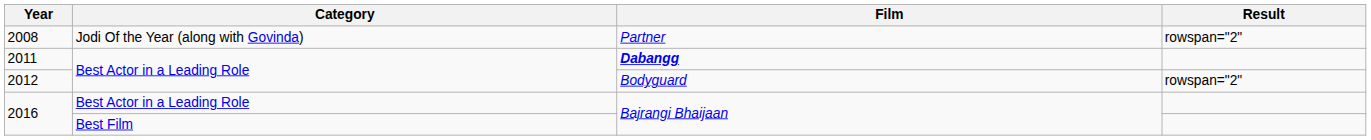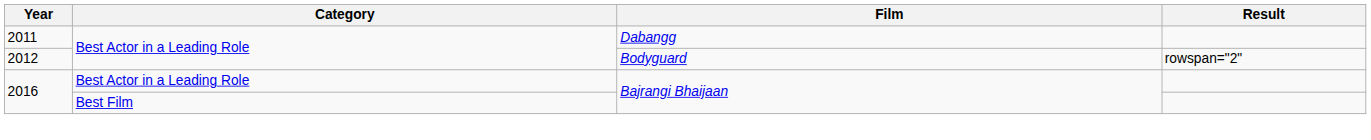- row: 2008 | Jodi Of the Year (along with Govinda) | Partner | rowspan="2"
2011 | Film: bold -> normal
